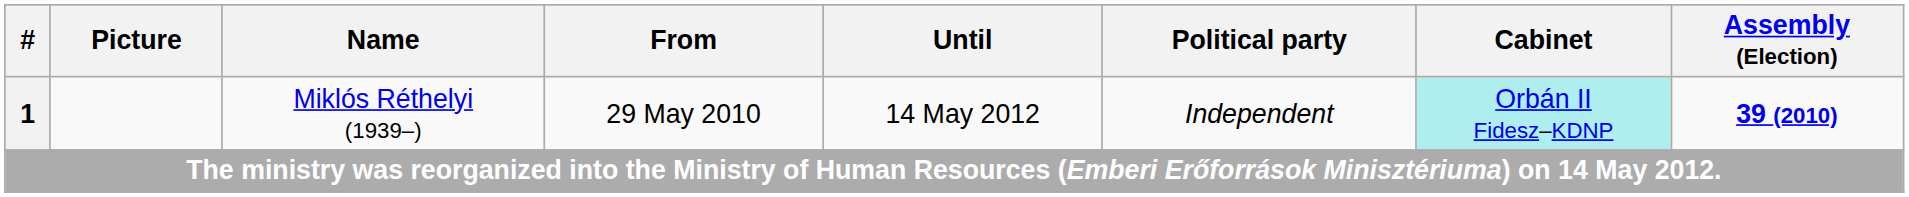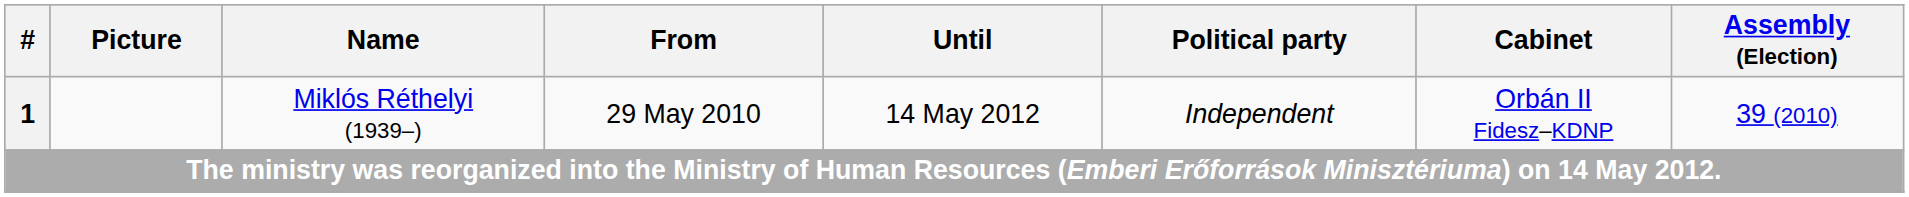1 | Cabinet: paleturquoise background -> no background
1 | Assembly (Election): bold -> normal
